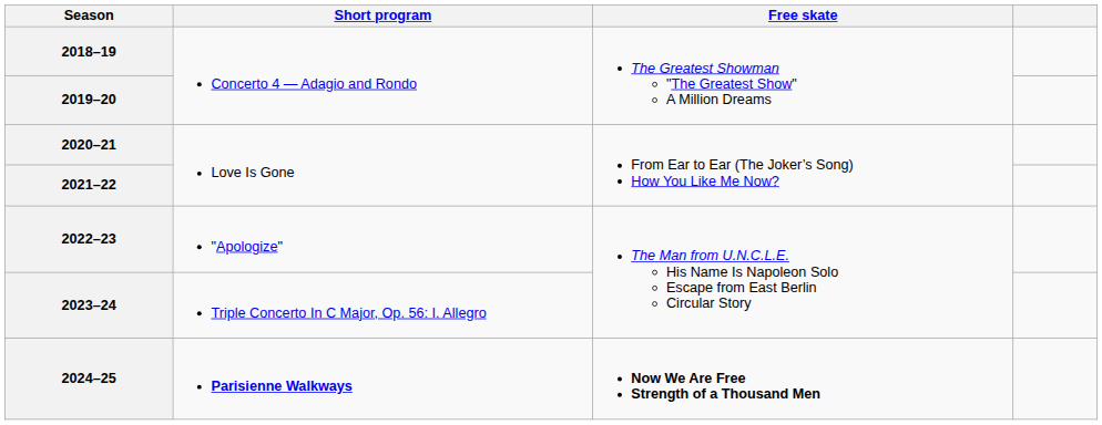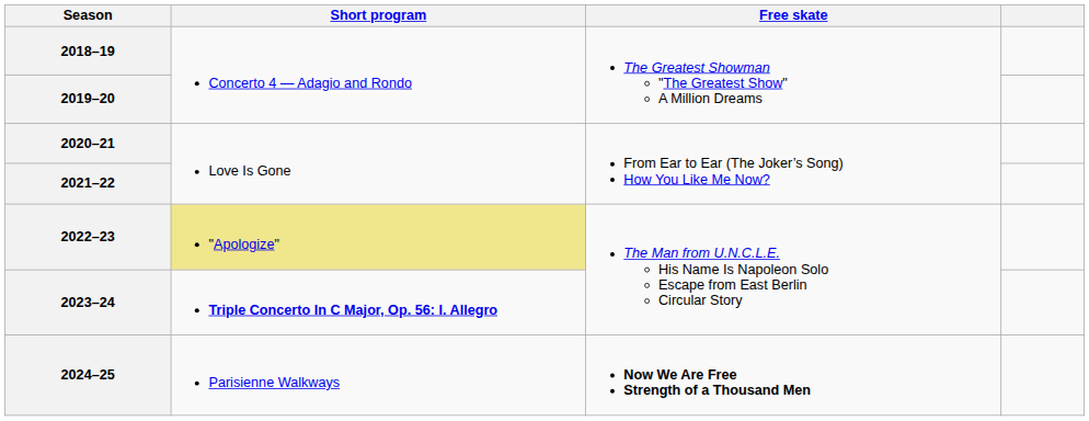2022–23 | Short program: no background -> khaki background
2023–24 | Short program: normal -> bold
2024–25 | Short program: bold -> normal
